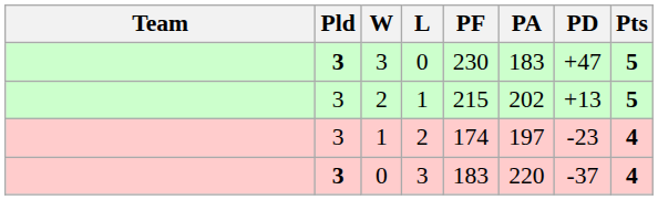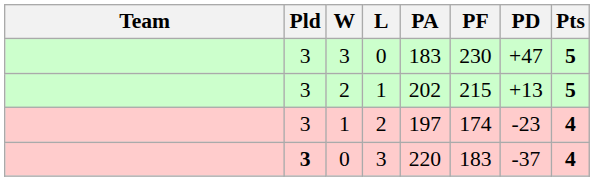columns swapped: PF <-> PA
row 2 | Pld: bold -> normal
